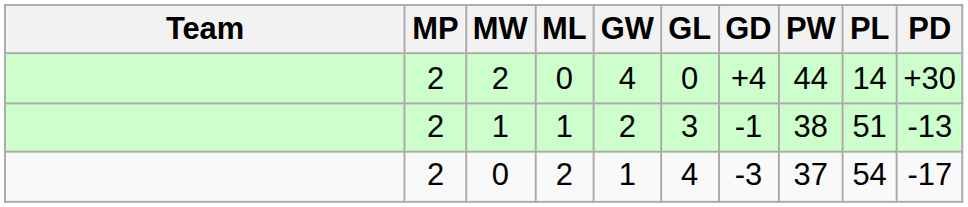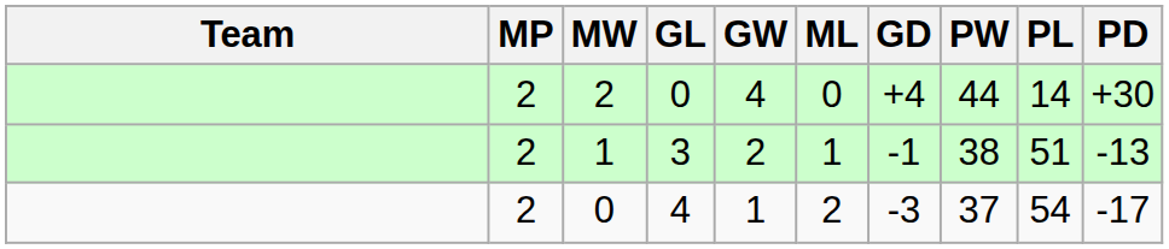columns swapped: ML <-> GL
